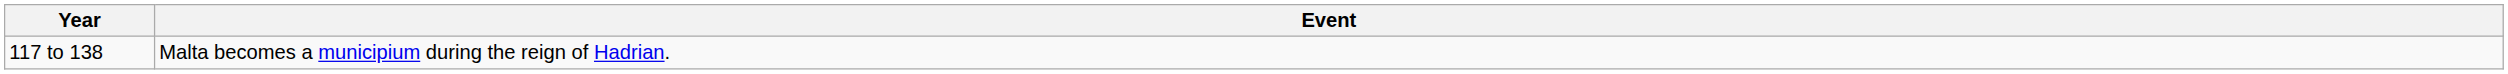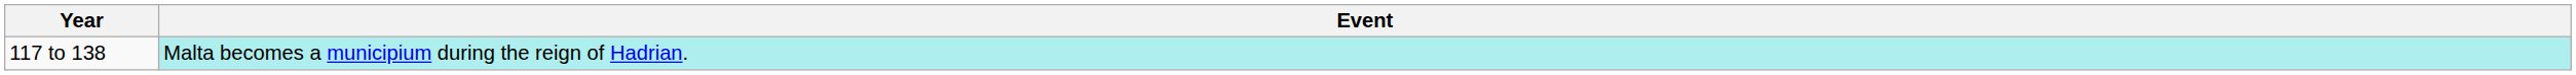117 to 138 | Event: no background -> paleturquoise background
